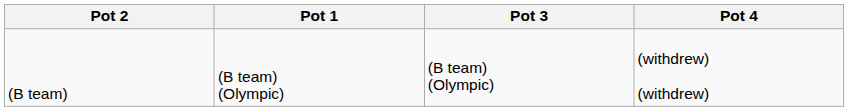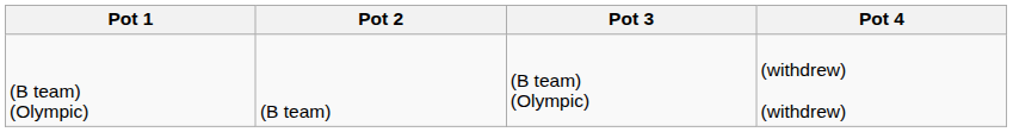columns swapped: Pot 1 <-> Pot 2
